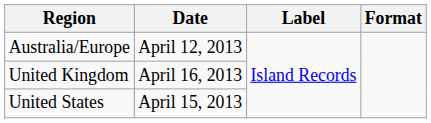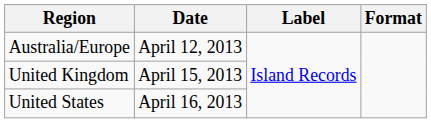United Kingdom | Date: April 16, 2013 -> April 15, 2013
United States | Date: April 15, 2013 -> April 16, 2013
